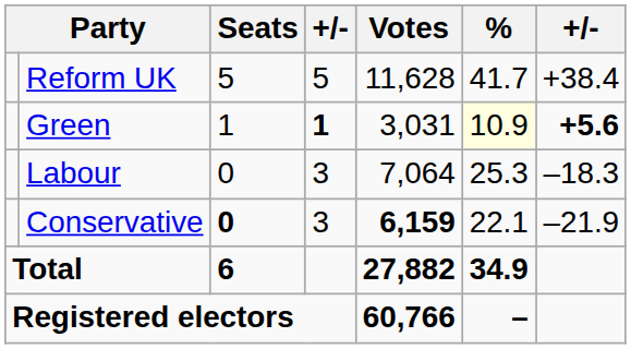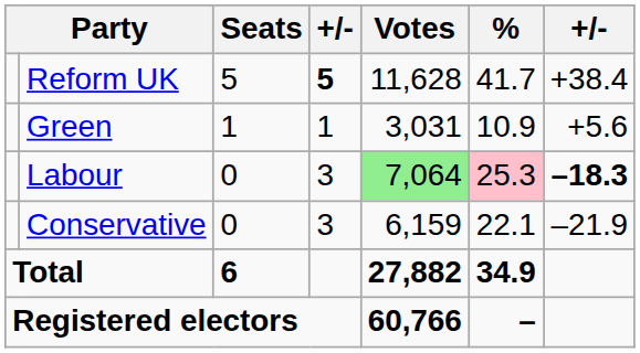Reform UK | column 4: normal -> bold
Green | column 4: bold -> normal
Green | %: lightyellow background -> no background
Green | column 7: bold -> normal
Labour | Votes: no background -> lightgreen background
Labour | %: no background -> pink background
Labour | column 7: normal -> bold
Conservative | Seats: bold -> normal
Conservative | Votes: bold -> normal
